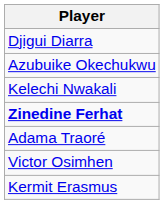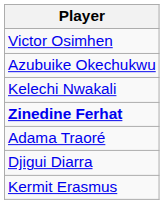row 2 | column 1: Djigui Diarra -> Victor Osimhen
row 7 | column 1: Victor Osimhen -> Djigui Diarra
